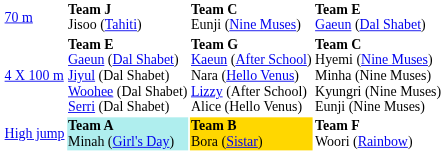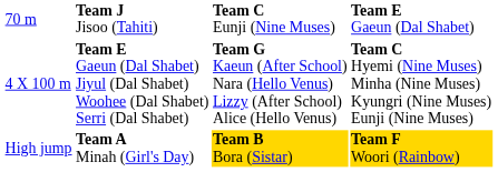High jump | column 2: paleturquoise background -> no background
High jump | column 4: no background -> gold background
